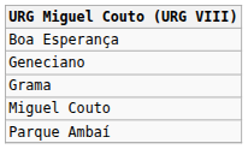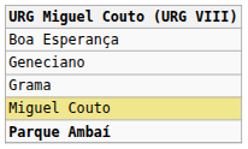row 5 | column 1: no background -> khaki background
row 6 | column 1: normal -> bold
